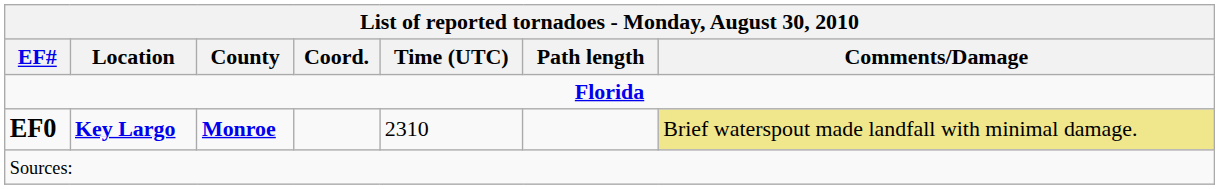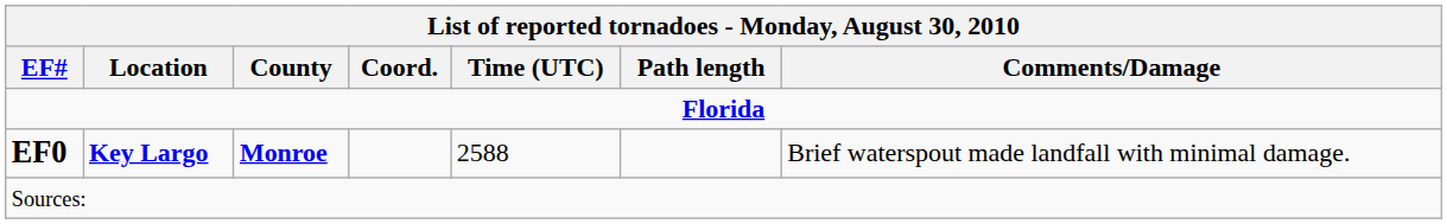EF0 | Time (UTC): 2310 -> 2588
EF0 | Comments/Damage: khaki background -> no background
